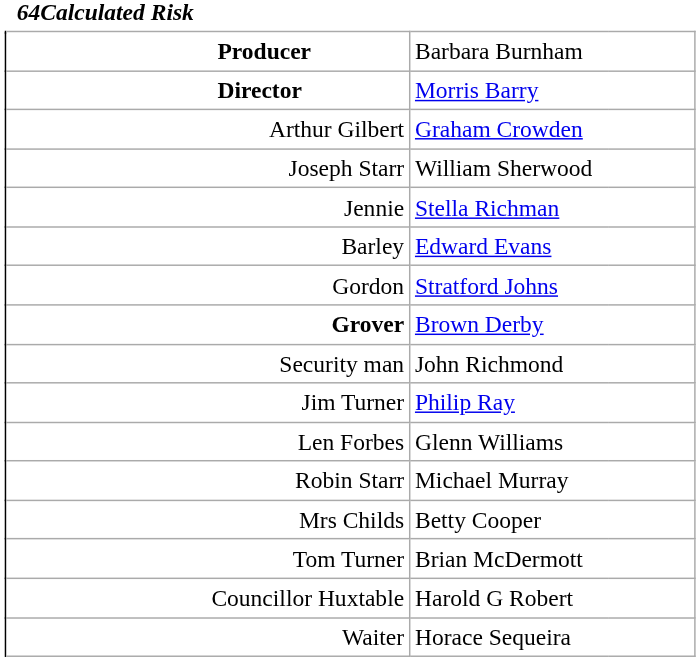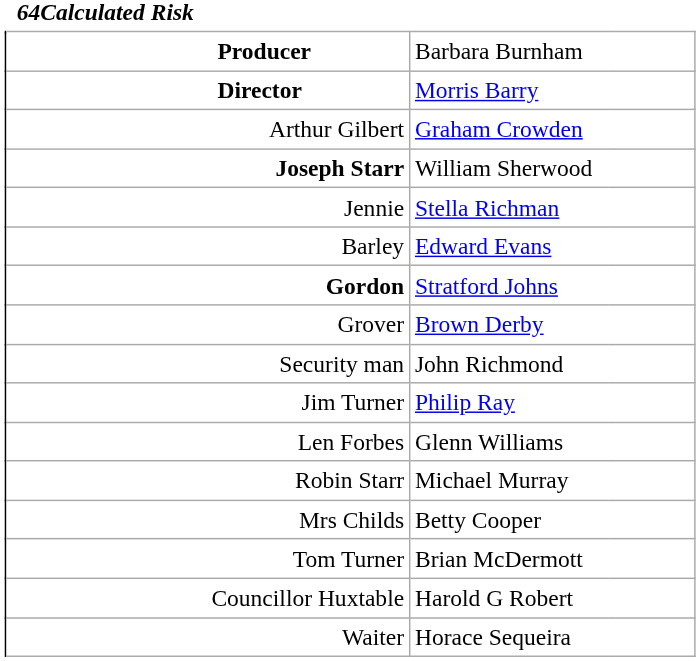Joseph Starr | column 2: normal -> bold
Gordon | column 2: normal -> bold
Grover | column 2: bold -> normal
